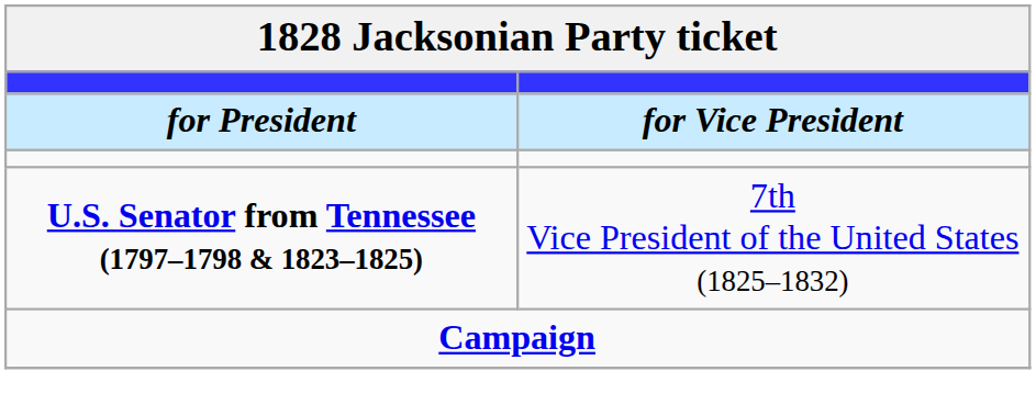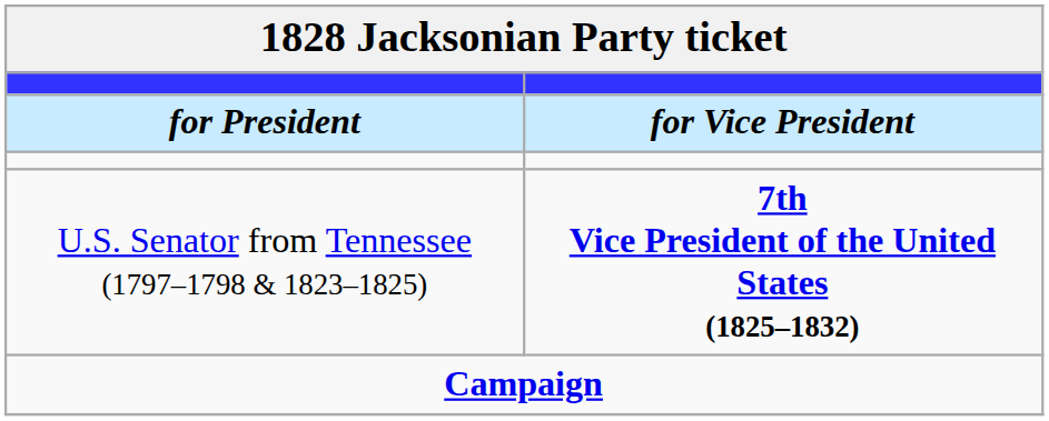U.S. Senator from Tennessee (1797–1798 & 1823–1825) | column 1: bold -> normal
U.S. Senator from Tennessee (1797–1798 & 1823–1825) | column 2: normal -> bold
